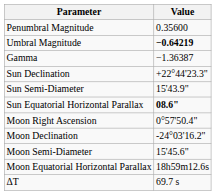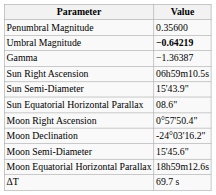+ row: Sun Right Ascension | 06h59m10.5s
- row: Sun Declination | +22°44'23.3"
Sun Equatorial Horizontal Parallax | Value: bold -> normal
